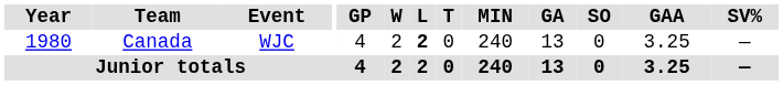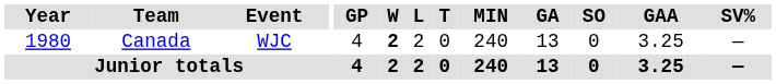Canada | W: normal -> bold
Canada | L: bold -> normal
